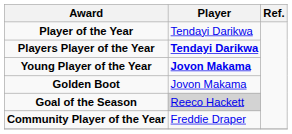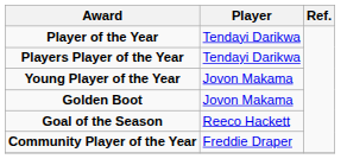Players Player of the Year | Player: bold -> normal
Young Player of the Year | Player: bold -> normal
Goal of the Season | Player: lightgrey background -> no background
